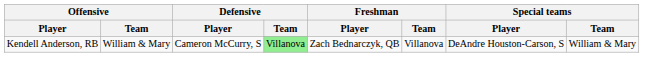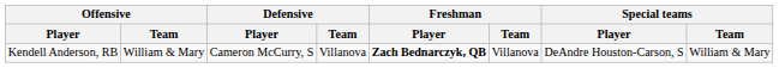Kendell Anderson, RB | Defensive / Team: lightgreen background -> no background
Kendell Anderson, RB | Freshman / Player: normal -> bold
